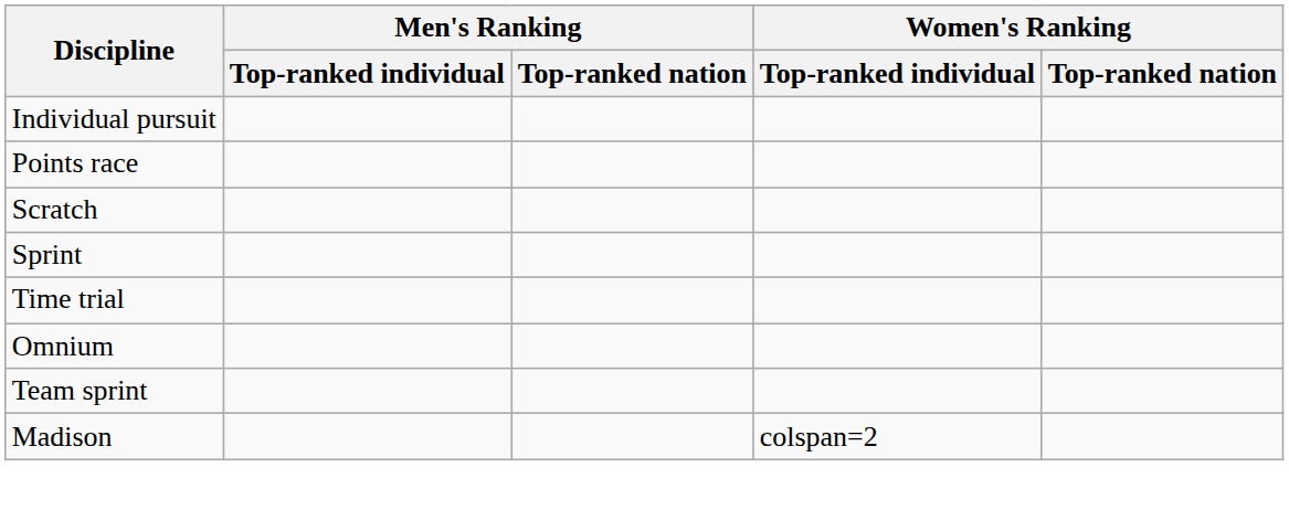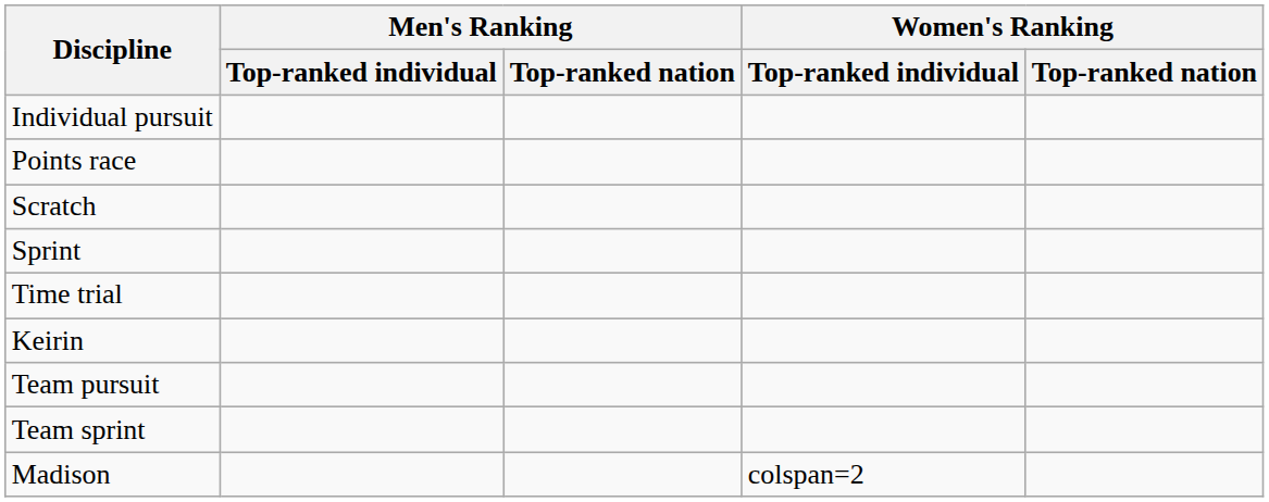+ row: Keirin
- row: Omnium
+ row: Team pursuit
